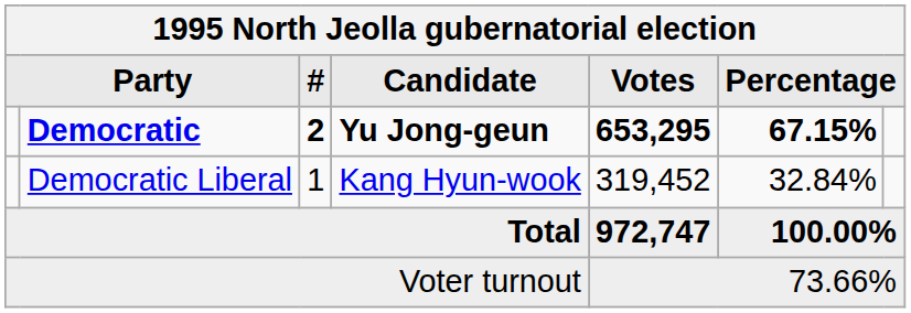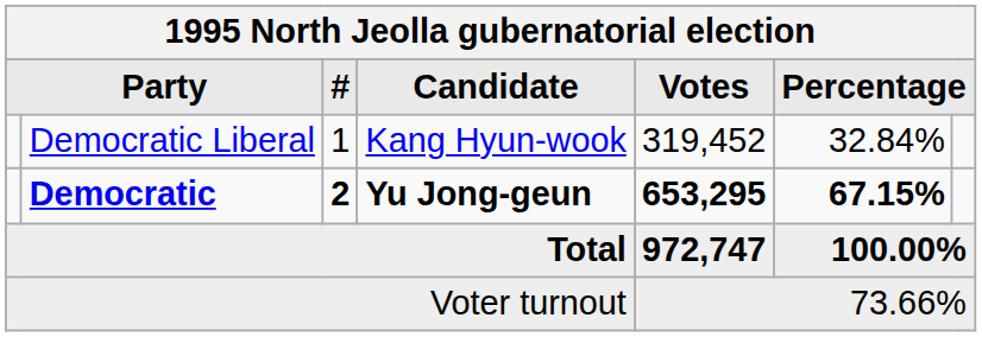rows swapped: Democratic <-> Democratic Liberal
